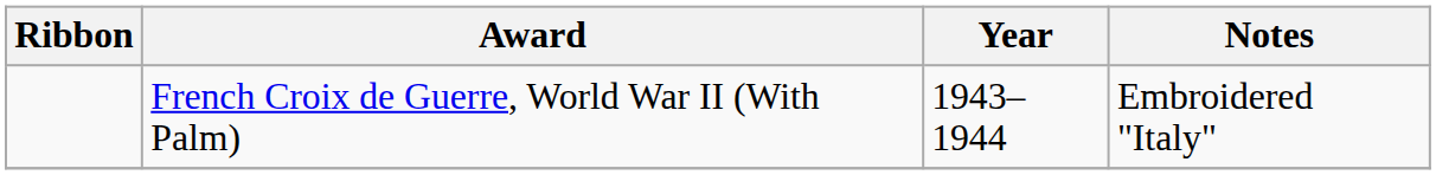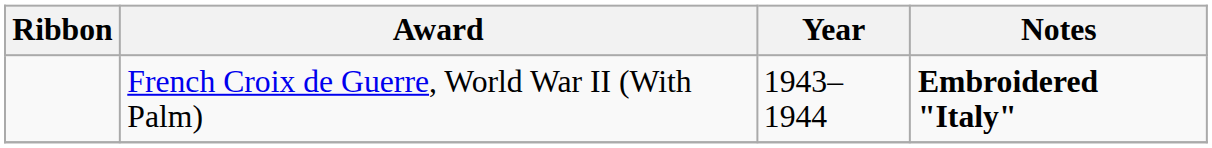French Croix de Guerre, World War II (With Palm) | Notes: normal -> bold
